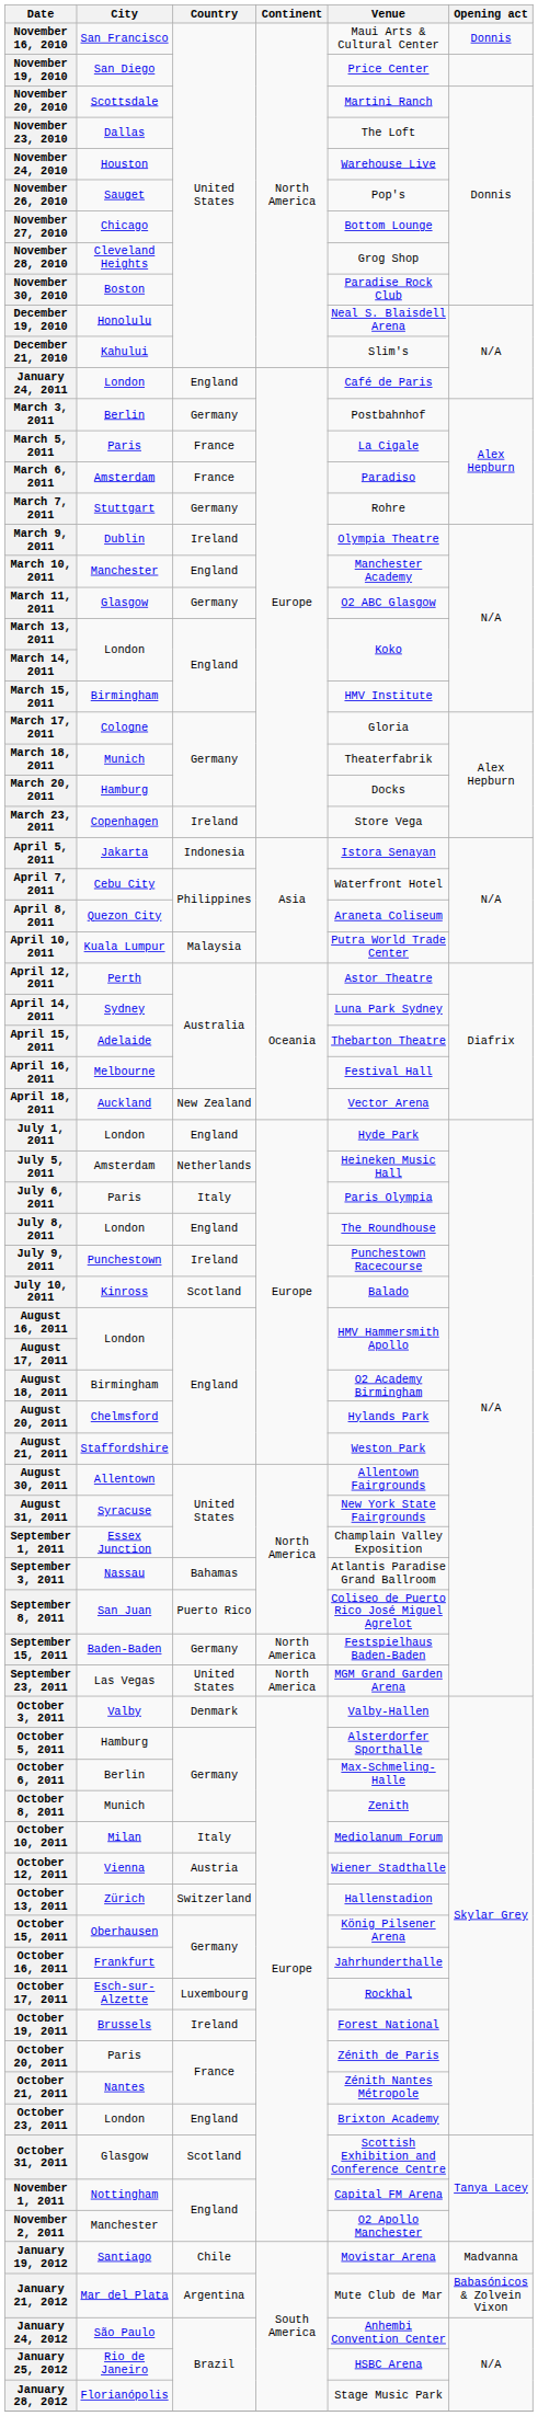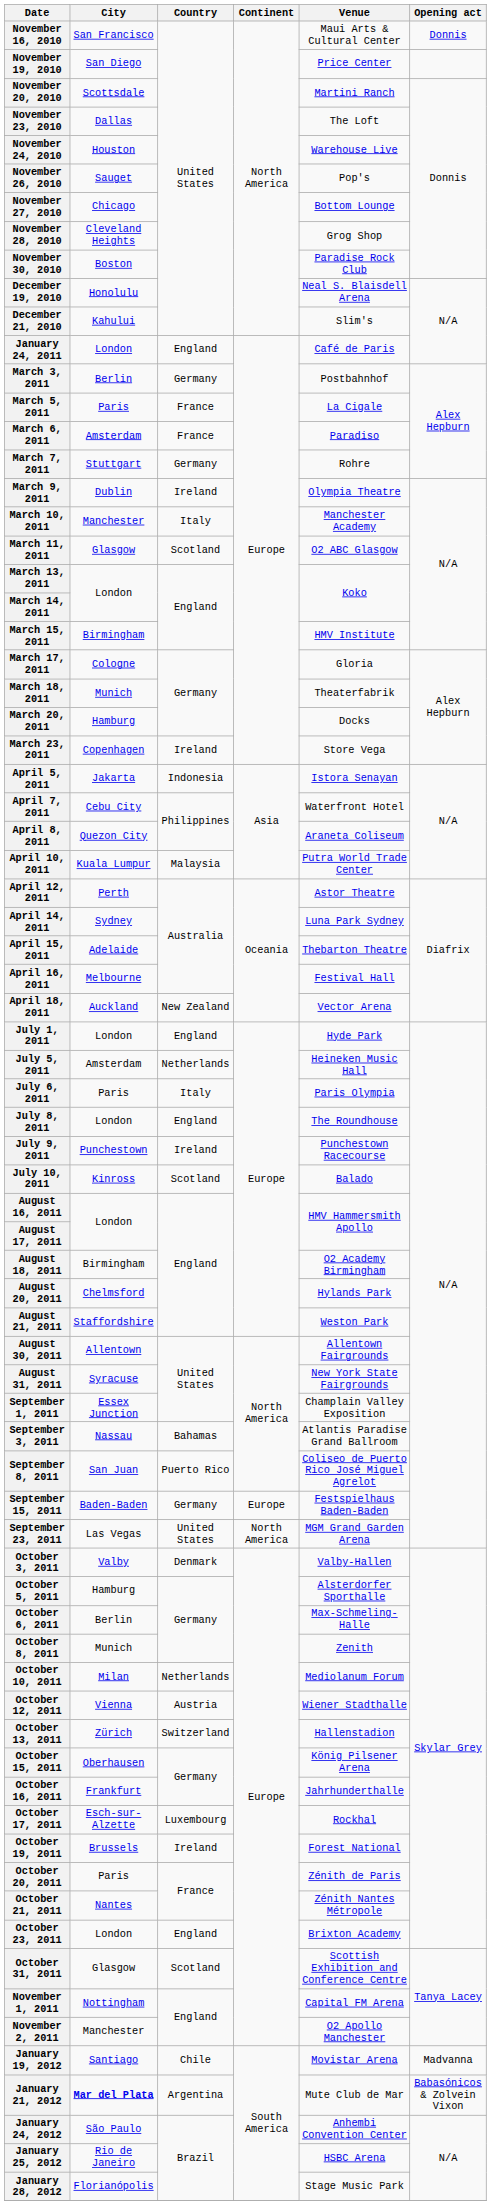March 10, 2011 | Country: England -> Italy
March 11, 2011 | Country: Germany -> Scotland
September 15, 2011 | Continent: North America -> Europe
October 10, 2011 | Country: Italy -> Netherlands
January 21, 2012 | City: normal -> bold
